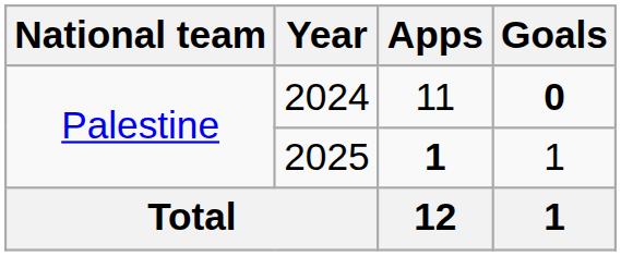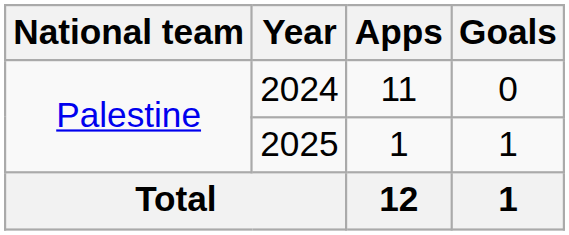2024 | Goals: bold -> normal
2025 | Apps: bold -> normal
